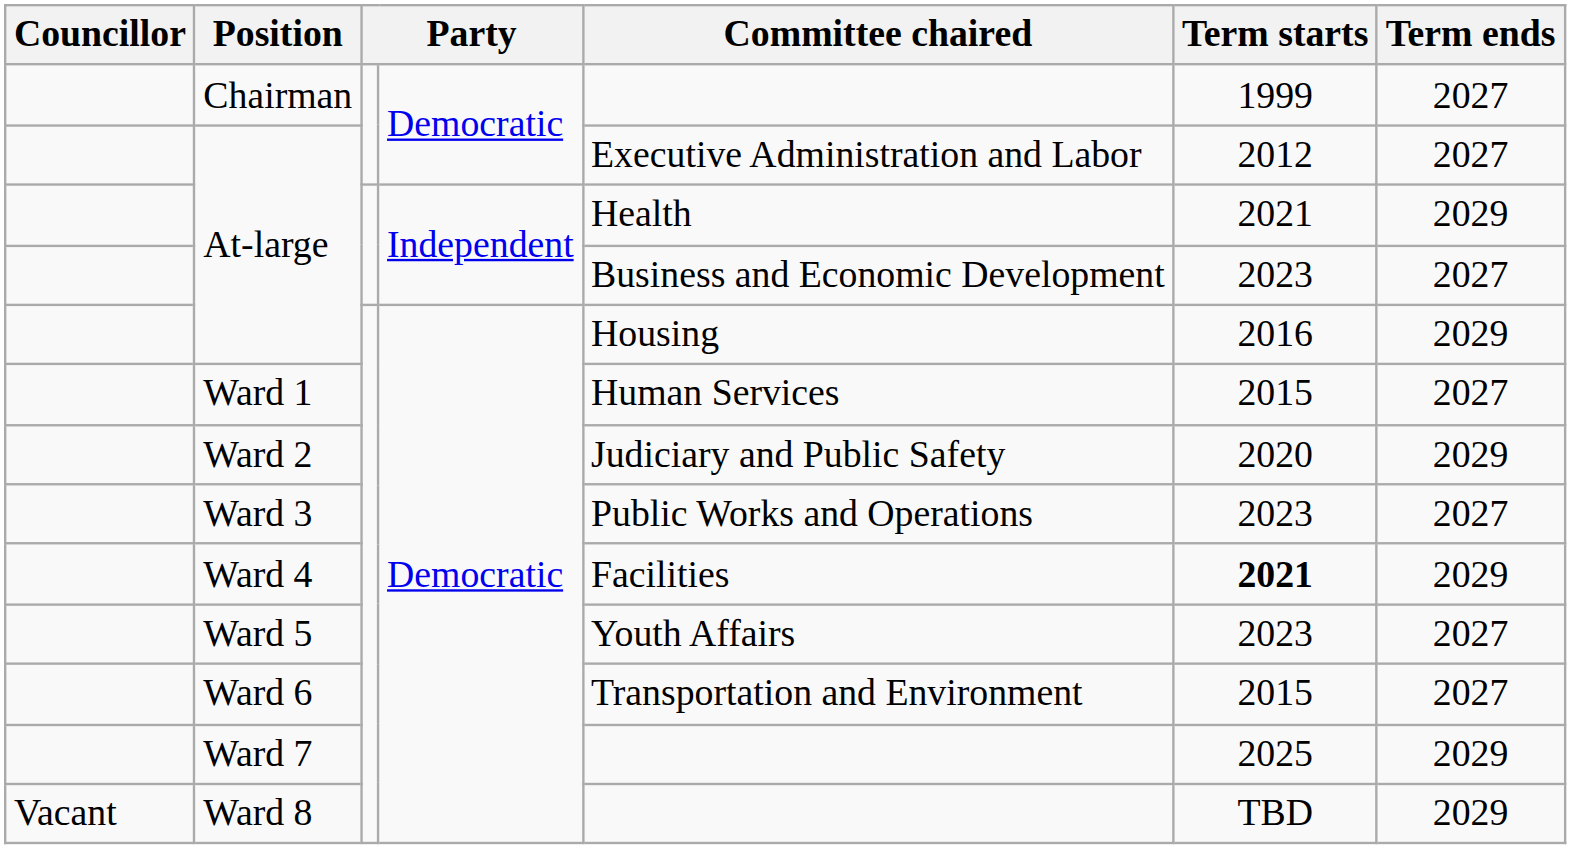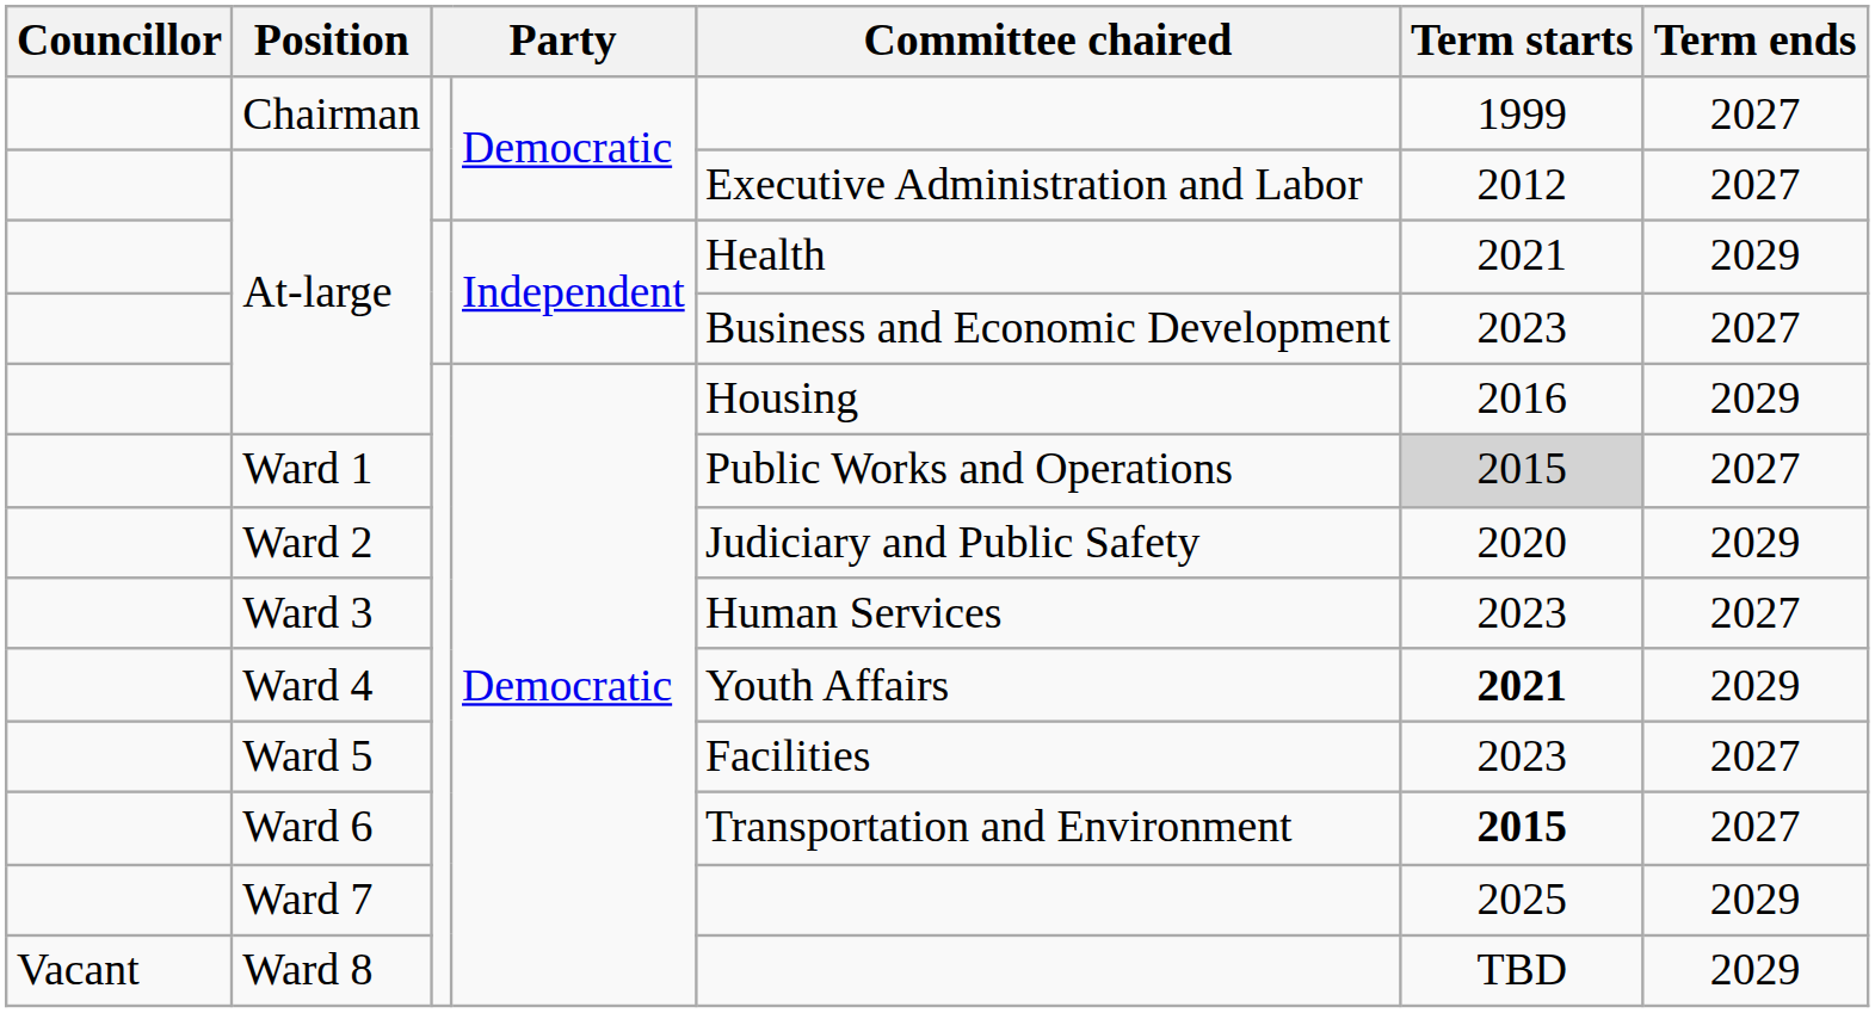Ward 1 | Committee chaired: Human Services -> Public Works and Operations
Ward 1 | Term starts: no background -> lightgrey background
Ward 3 | Committee chaired: Public Works and Operations -> Human Services
Ward 4 | Committee chaired: Facilities -> Youth Affairs
Ward 5 | Committee chaired: Youth Affairs -> Facilities
Ward 6 | Term starts: normal -> bold
